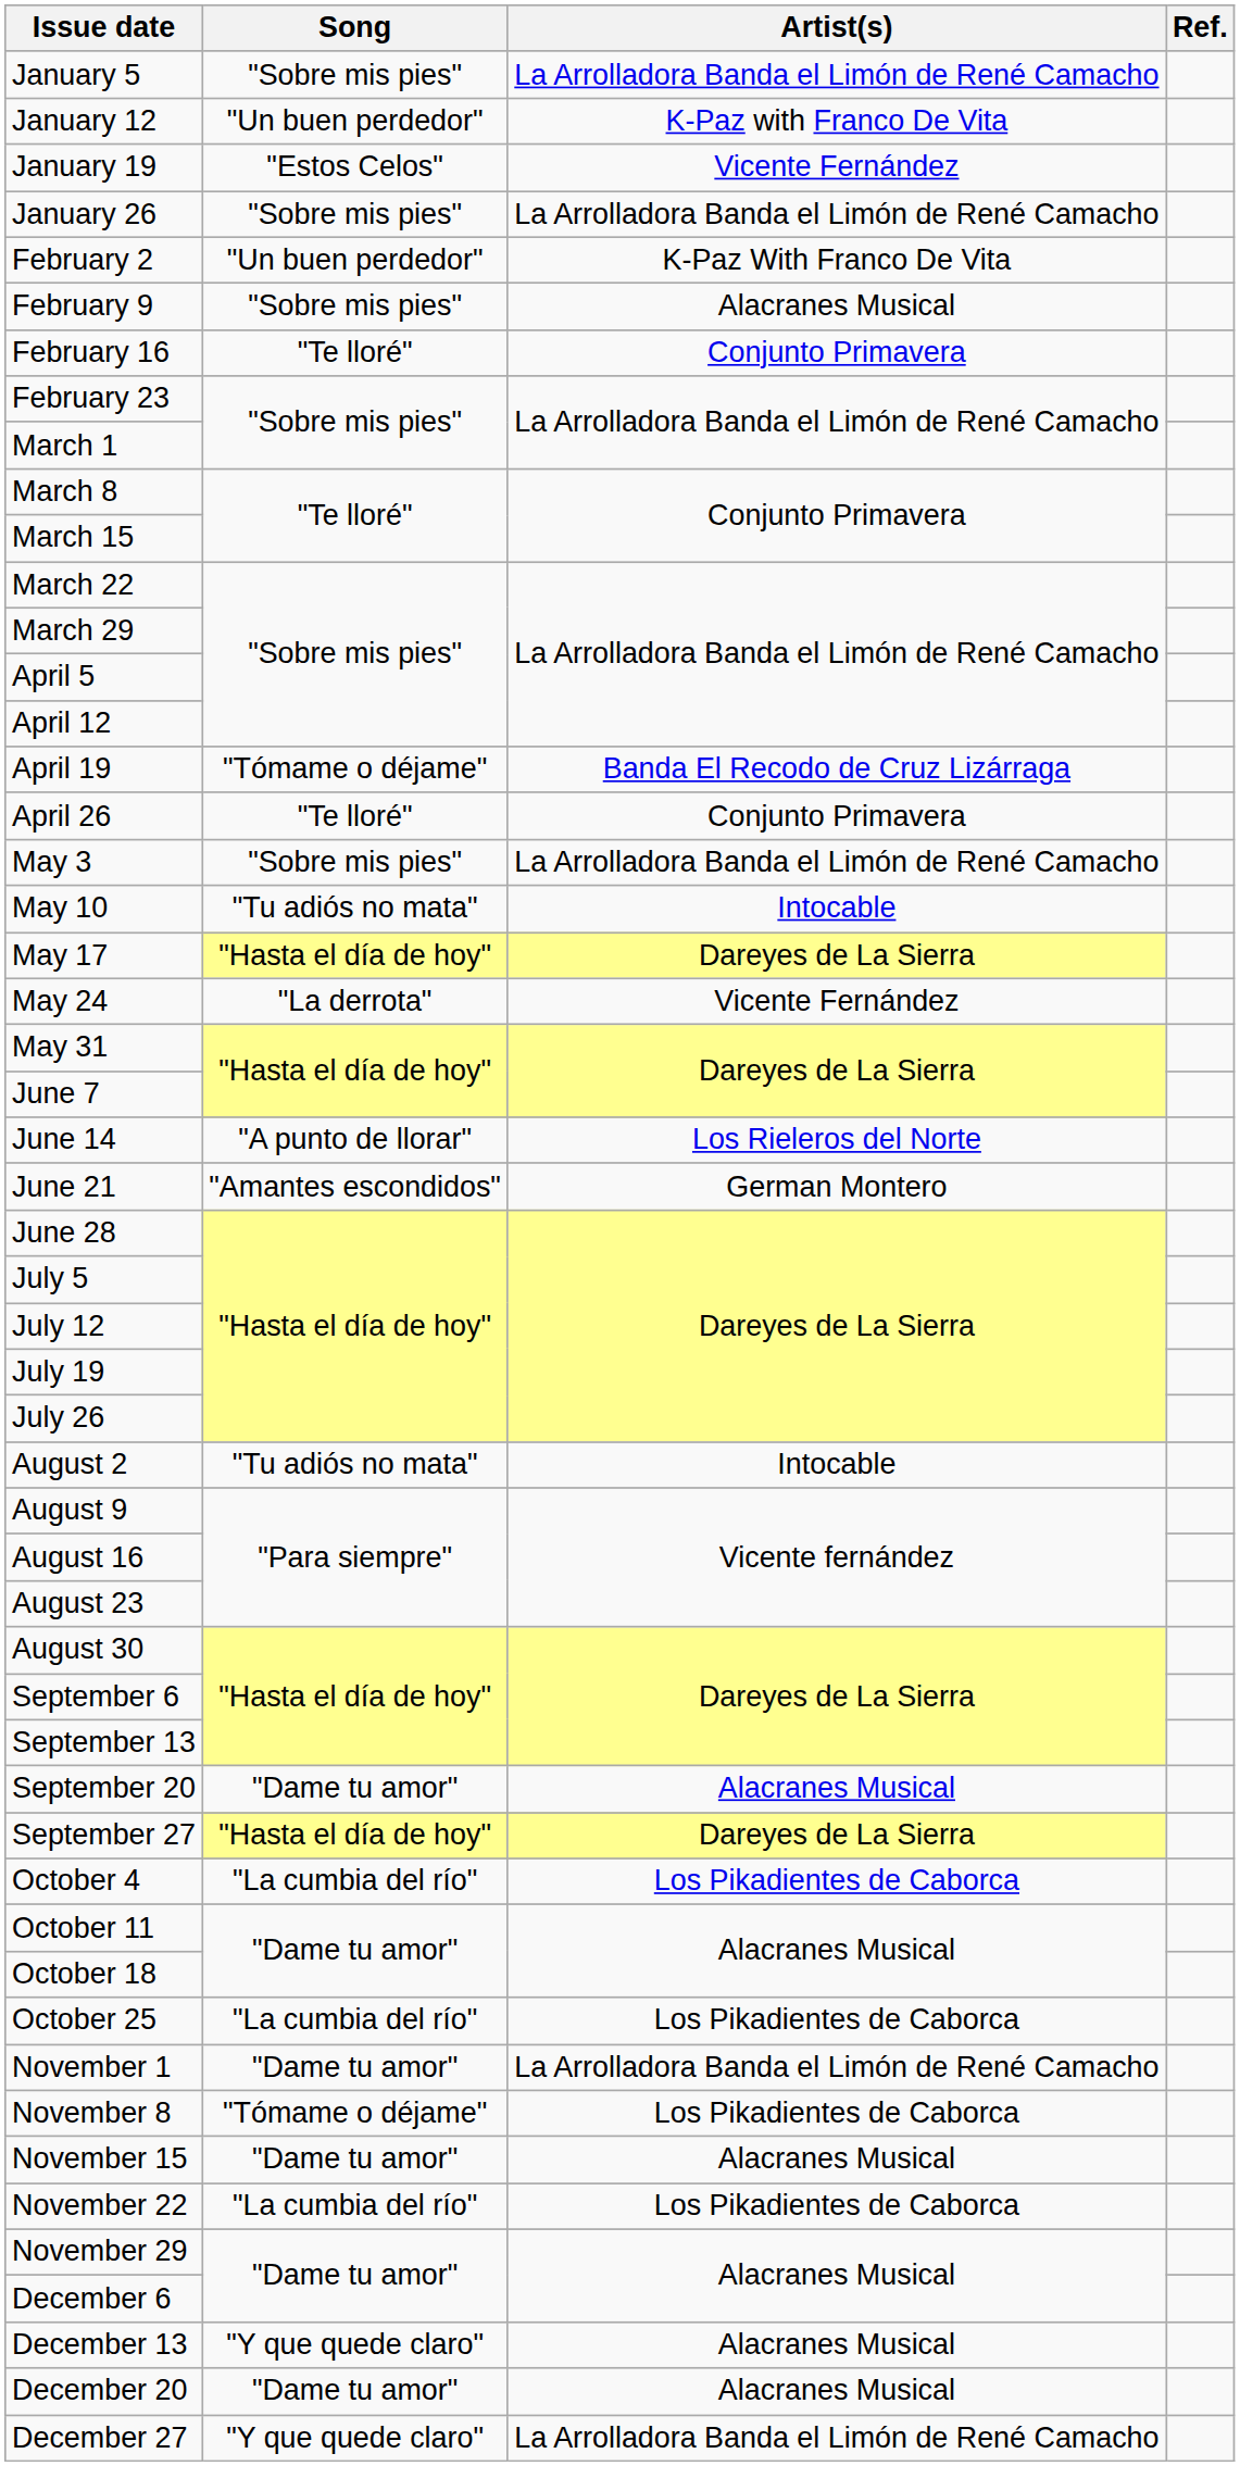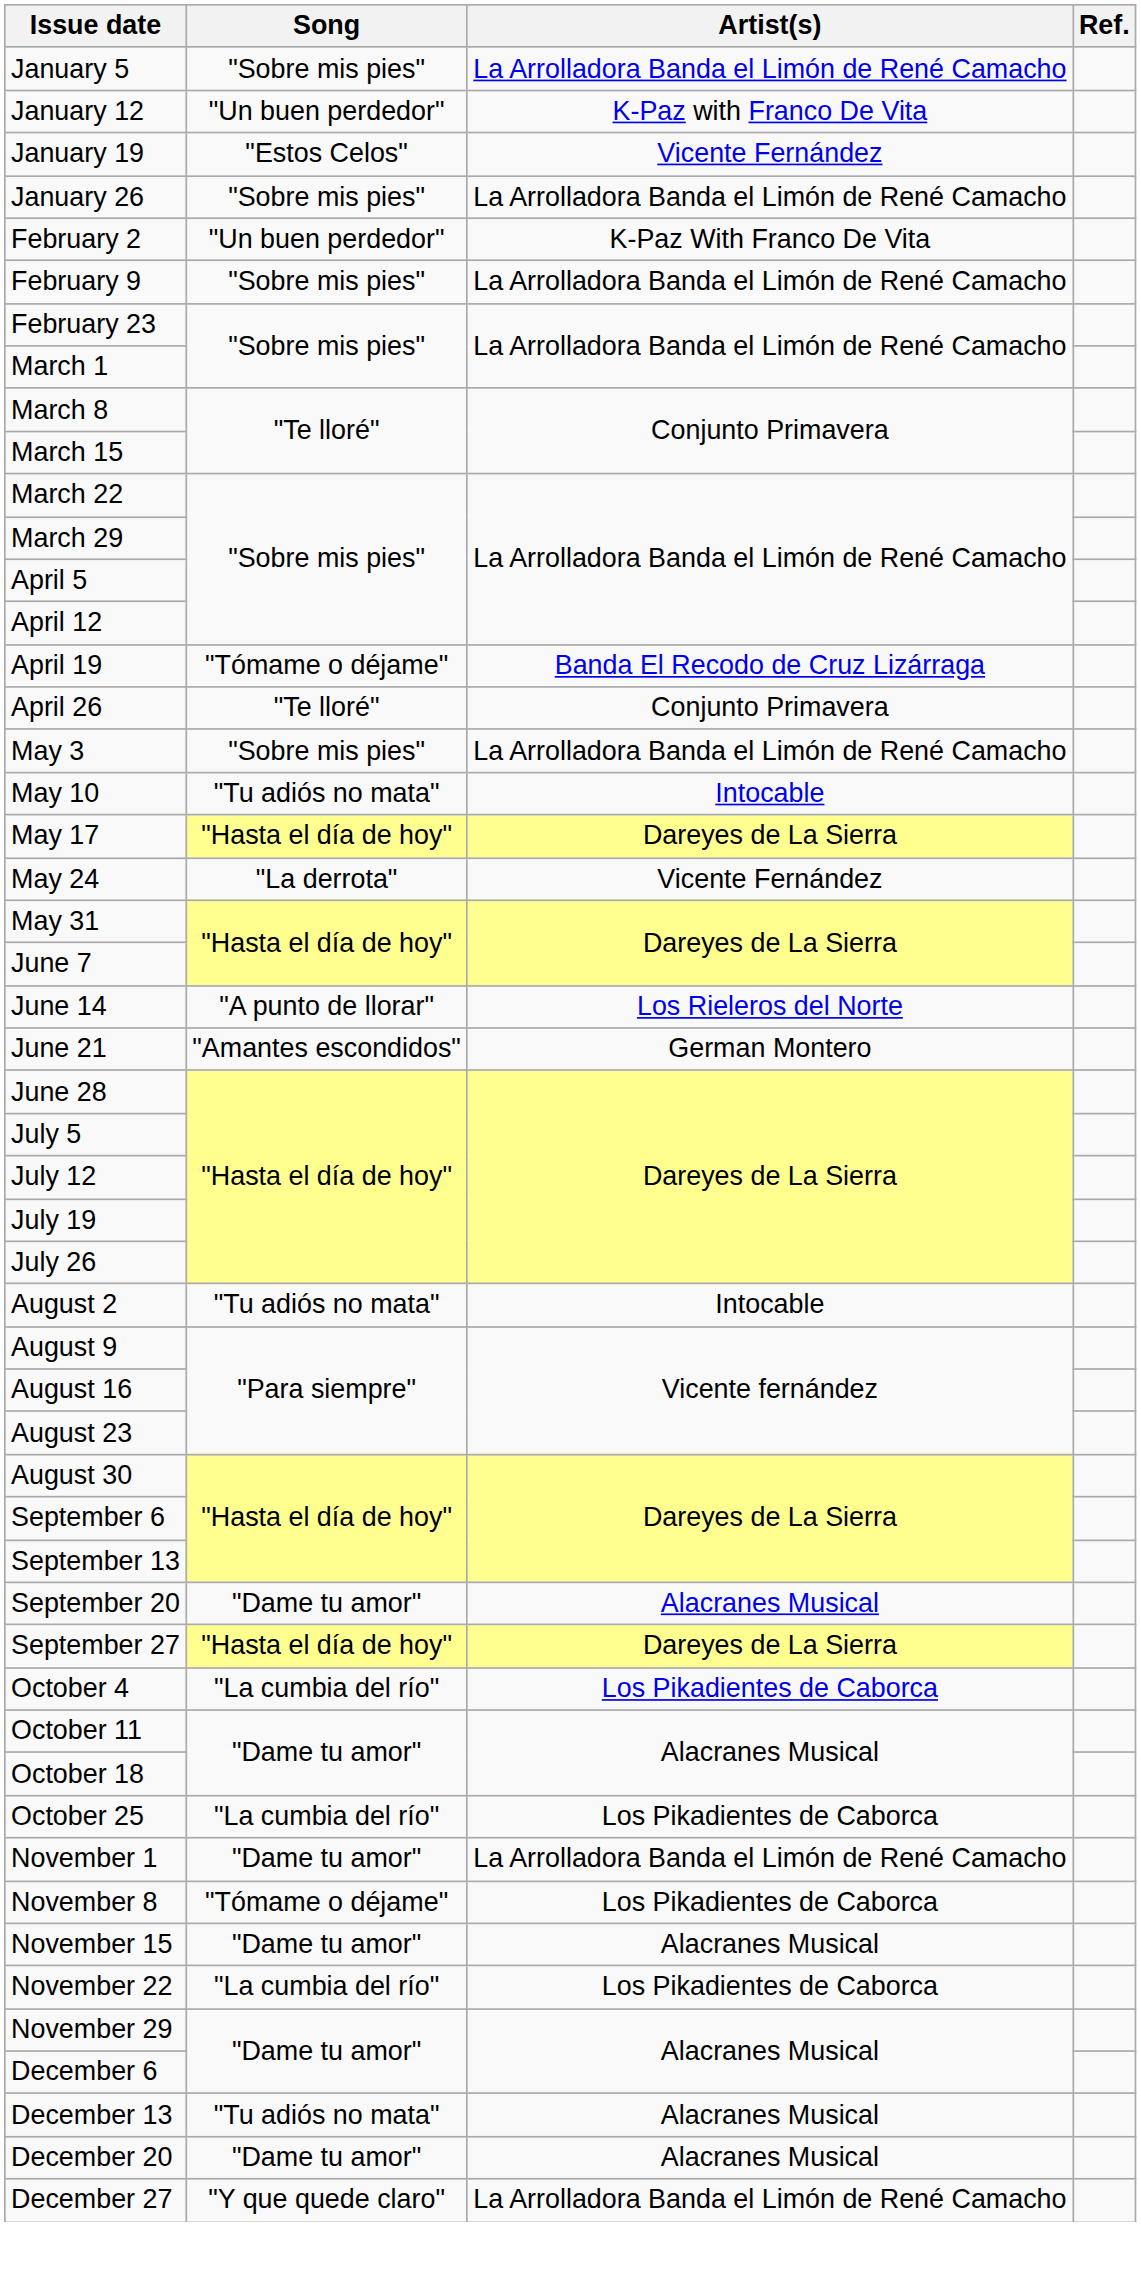February 9 | Artist(s): Alacranes Musical -> La Arrolladora Banda el Limón de René Camacho
- row: February 16 | "Te lloré" | Conjunto Primavera
December 13 | Song: "Y que quede claro" -> "Tu adiós no mata"
